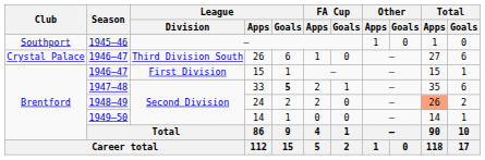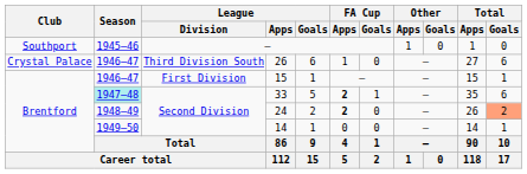33 | Season: no background -> paleturquoise background
33 | League / Goals: bold -> normal
33 | FA Cup / Apps: normal -> bold
24 | FA Cup / Apps: normal -> bold
24 | Total / Apps: lightsalmon background -> no background
24 | Total / Goals: no background -> lightsalmon background
